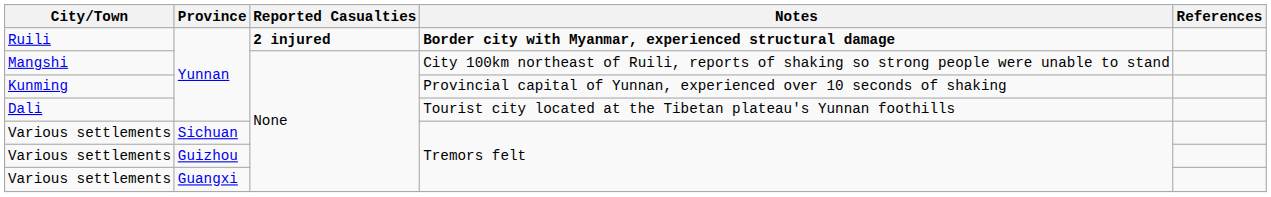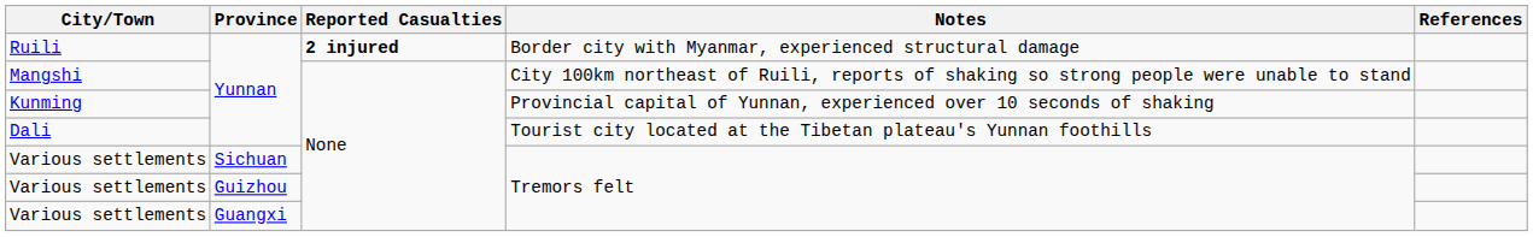Ruili | Notes: bold -> normal
